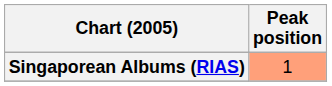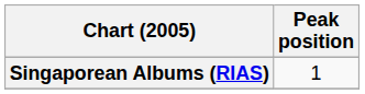Singaporean Albums (RIAS) | Peak position: lightsalmon background -> no background
